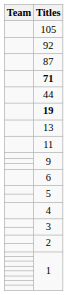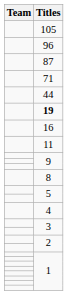row 3 | Titles: 92 -> 96
row 5 | Titles: bold -> normal
row 8 | Titles: 13 -> 16
row 13 | Titles: 6 -> 8
